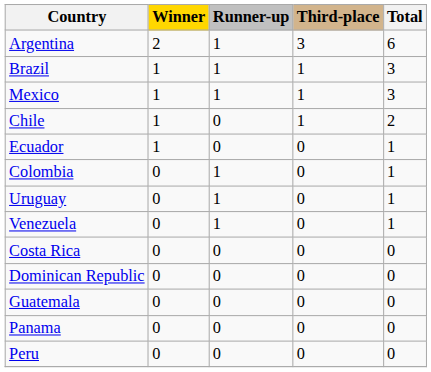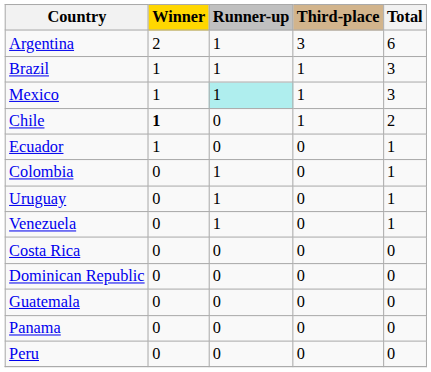Mexico | Runner-up: no background -> paleturquoise background
Chile | Winner: normal -> bold
